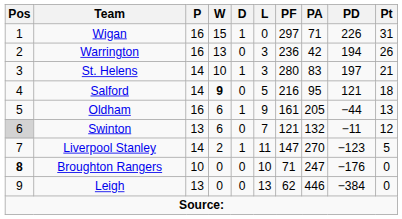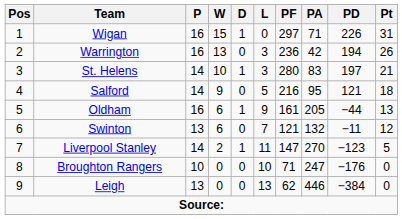Salford | W: bold -> normal
Swinton | Pos: lightgrey background -> no background
Broughton Rangers | Pos: bold -> normal
